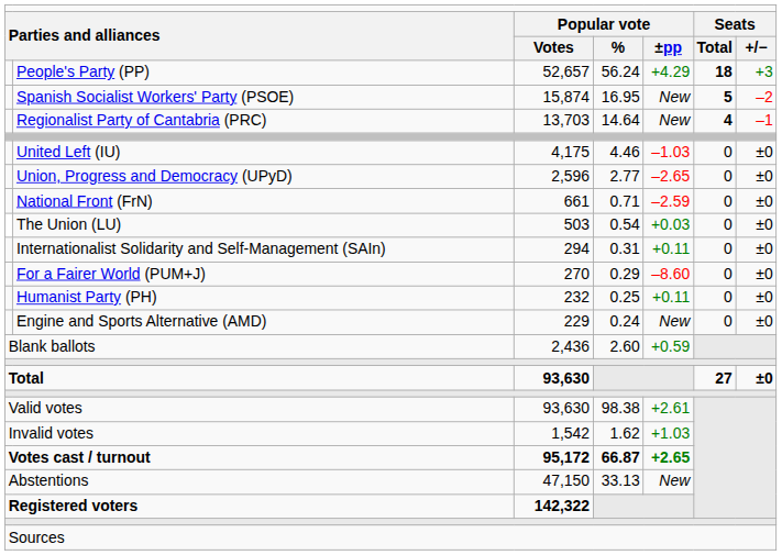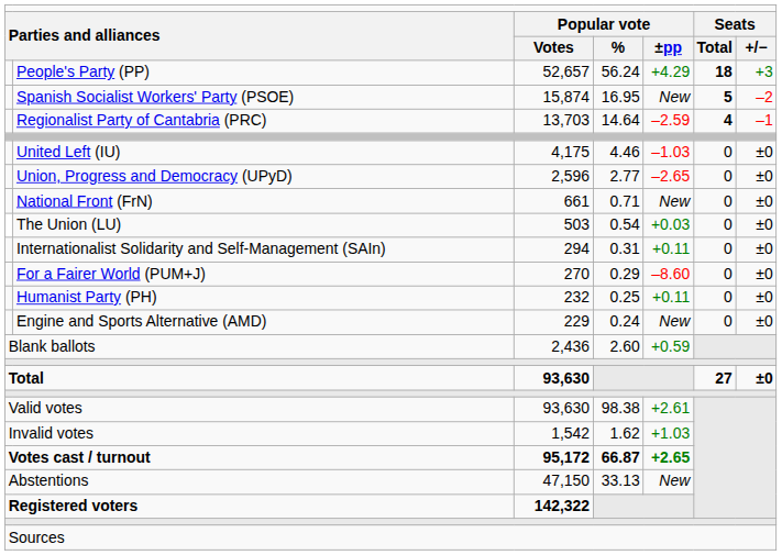Regionalist Party of Cantabria (PRC) | column 5: New -> –2.59
National Front (FrN) | column 5: –2.59 -> New
